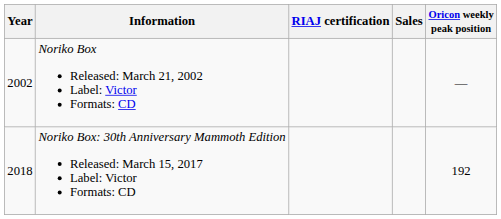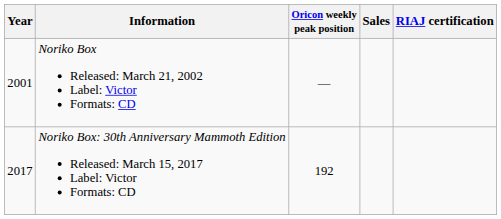columns swapped: Oricon weekly peak position <-> RIAJ certification
row 2 | Year: 2002 -> 2001
row 3 | Year: 2018 -> 2017
